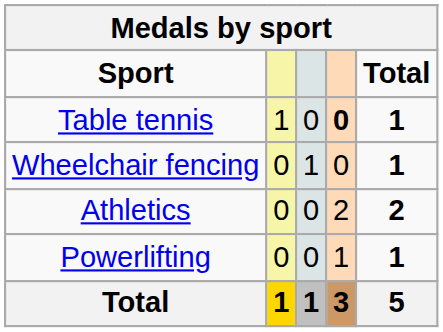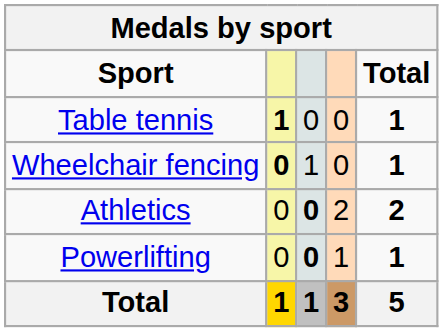Table tennis | column 2: normal -> bold
Table tennis | column 4: bold -> normal
Wheelchair fencing | column 2: normal -> bold
Athletics | column 3: normal -> bold
Powerlifting | column 3: normal -> bold
